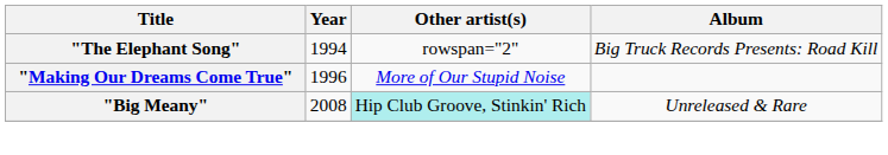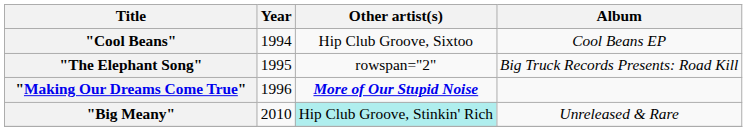+ row: "Cool Beans" | 1994 | Hip Club Groove, Sixtoo | Cool Beans EP
"The Elephant Song" | Year: 1994 -> 1995
"Making Our Dreams Come True" | Other artist(s): normal -> bold
"Big Meany" | Year: 2008 -> 2010
